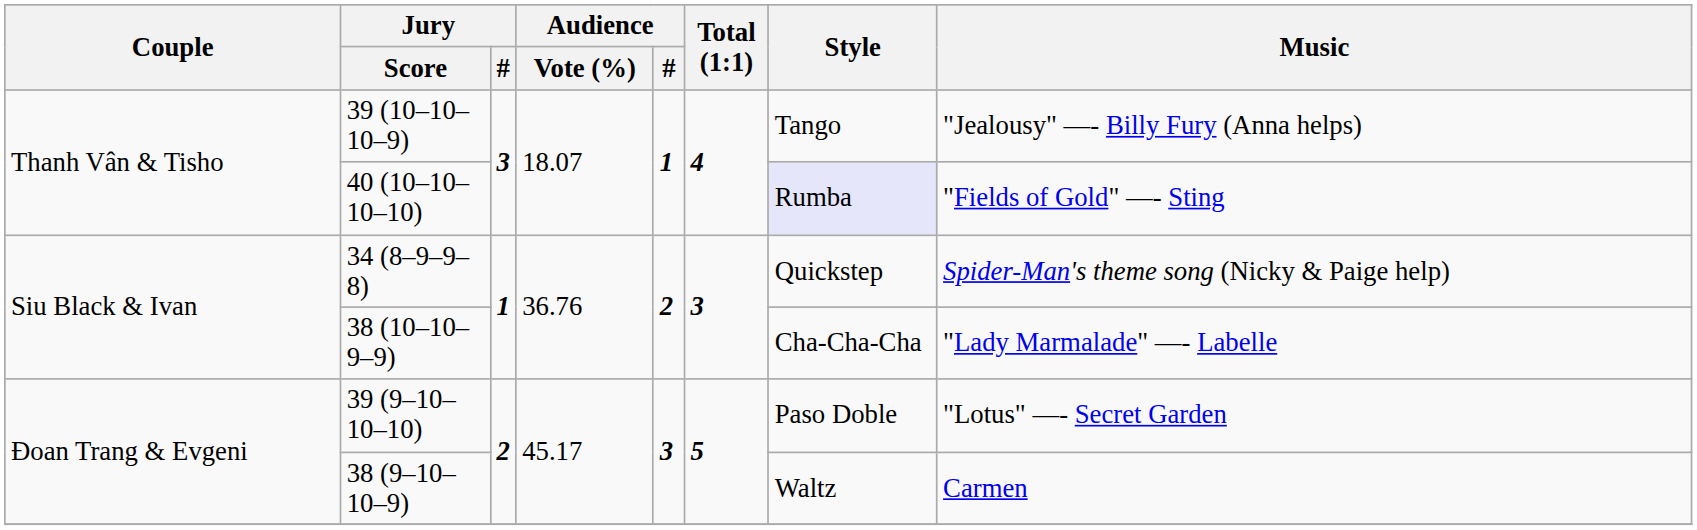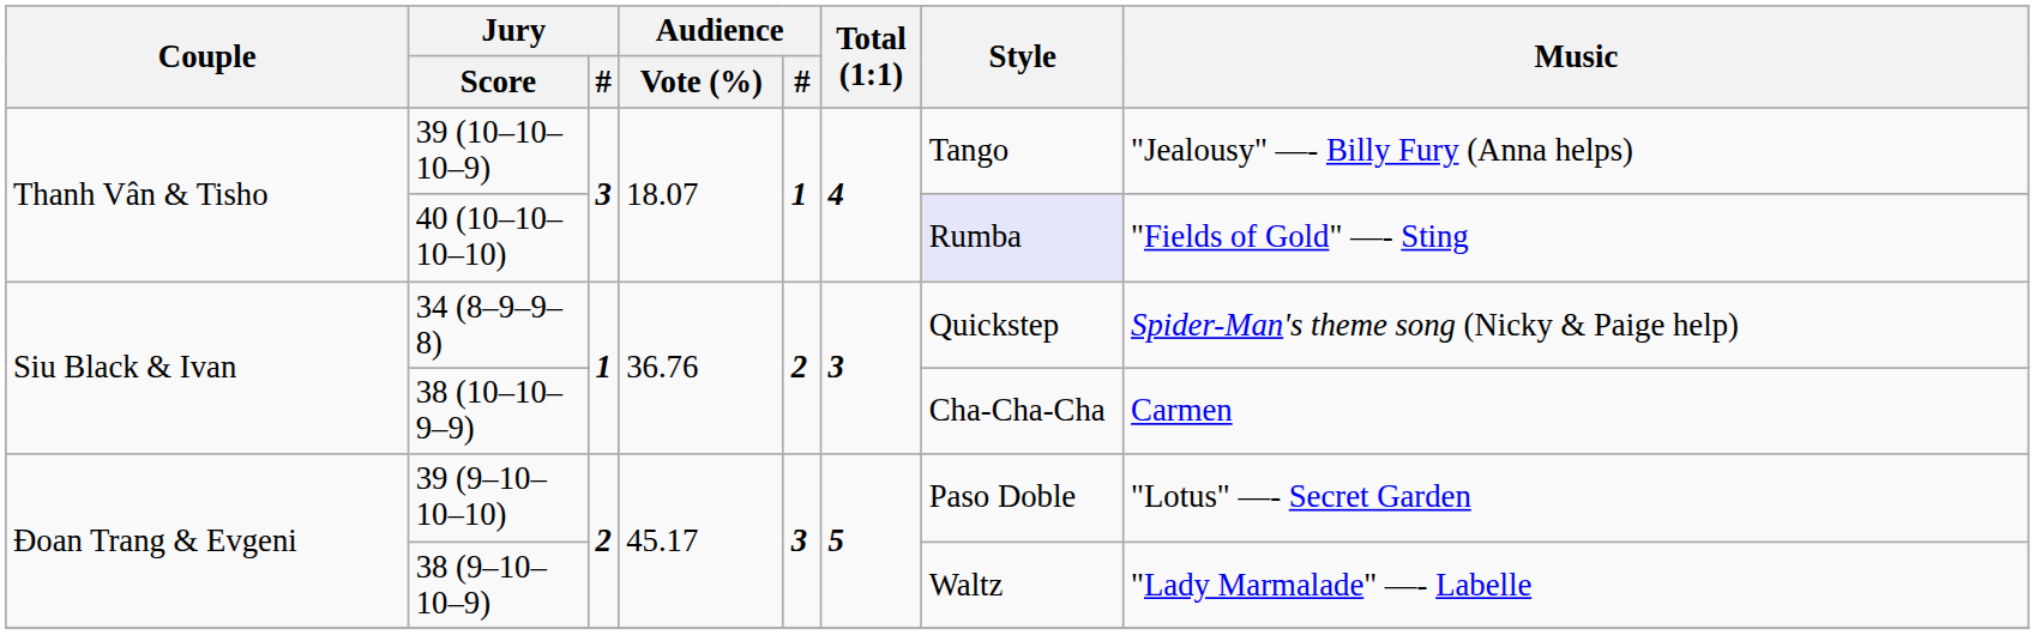38 (10–10–9–9) | Music: "Lady Marmalade" —- Labelle -> Carmen
38 (9–10–10–9) | Music: Carmen -> "Lady Marmalade" —- Labelle
